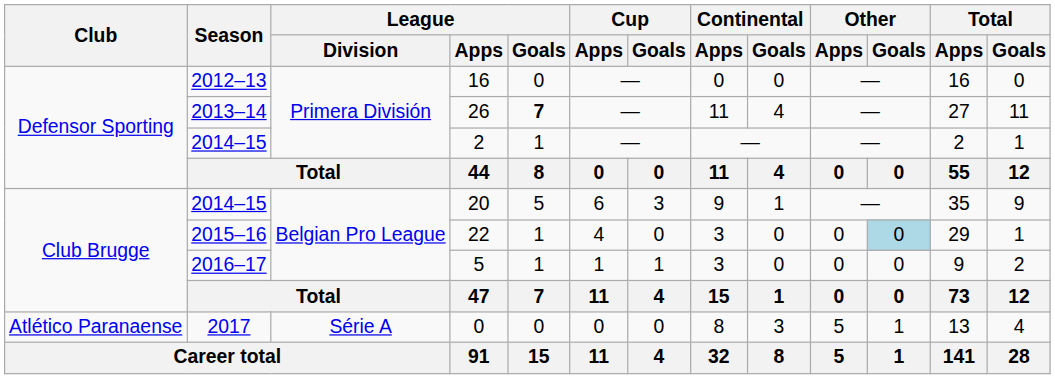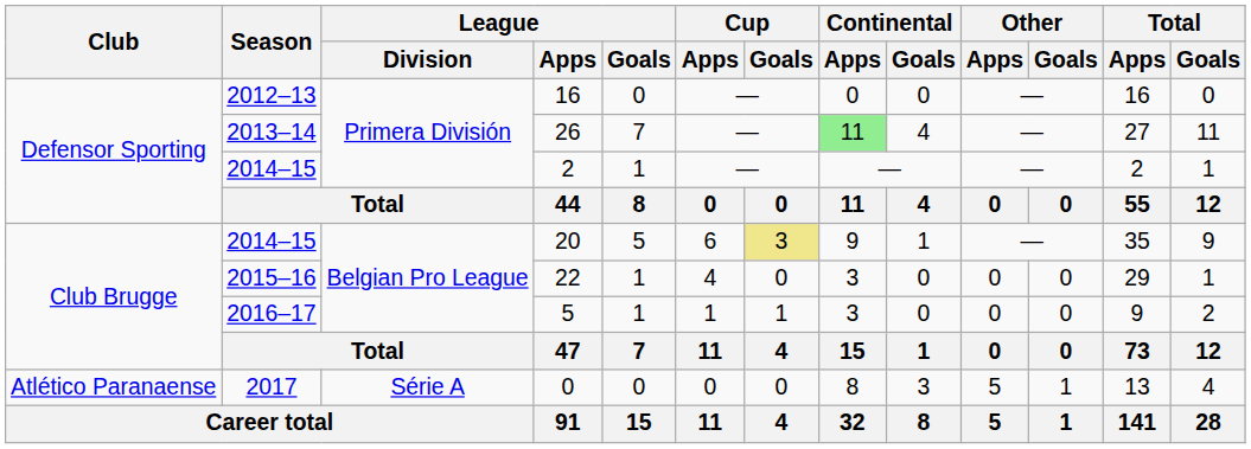26 | League / Goals: bold -> normal
26 | Continental / Apps: no background -> lightgreen background
20 | Cup / Goals: no background -> khaki background
22 | Other / Goals: lightblue background -> no background
